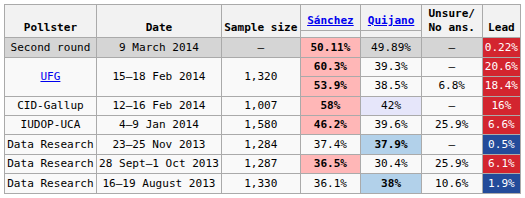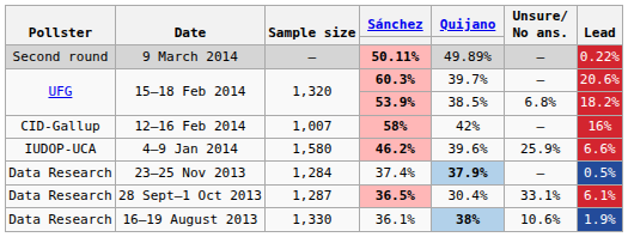60.3% | Quijano: 39.3% -> 39.7%
53.9% | Lead: 18.4% -> 18.2%
58% | Quijano: lavender background -> no background
36.5% | Unsure/ No ans.: 25.9% -> 33.1%
